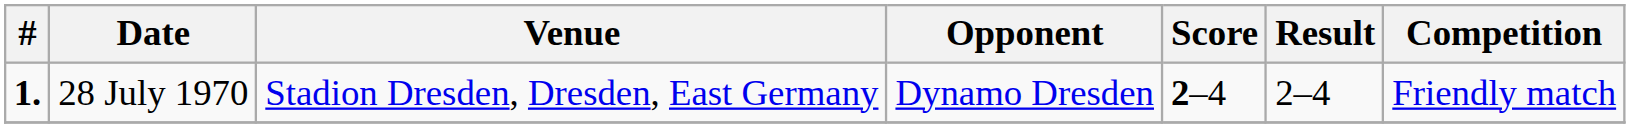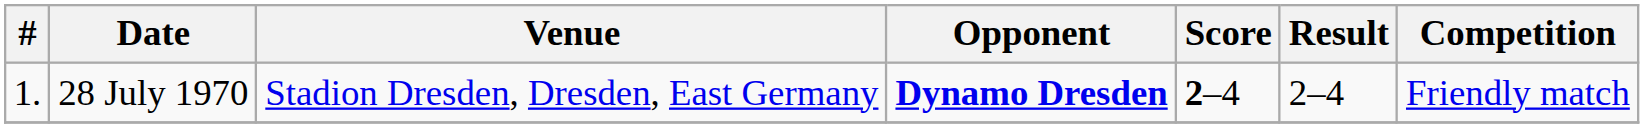28 July 1970 | #: bold -> normal
28 July 1970 | Opponent: normal -> bold
